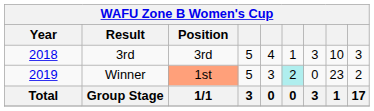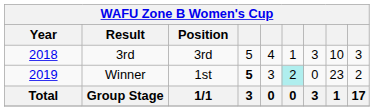Winner | Position: lightsalmon background -> no background
Winner | column 4: normal -> bold
